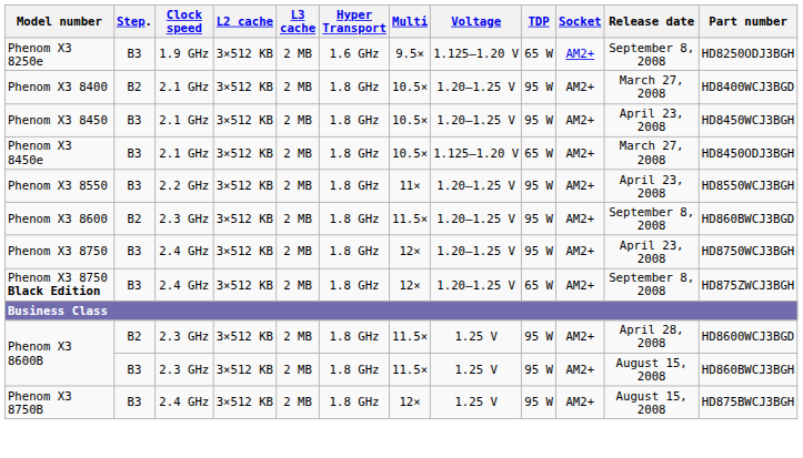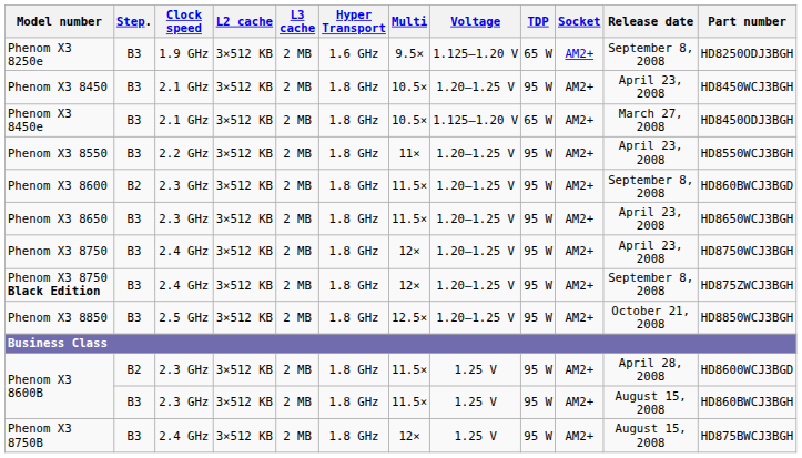- row: Phenom X3 8400 | B2 | 2.1 GHz | 3×512 KB | 2 MB | 1.8 GHz | 10.5× | 1.20–1.25 V | 95 W | AM2+ | March 27, 2008 | HD8400WCJ3BGD
+ row: Phenom X3 8650 | B3 | 2.3 GHz | 3×512 KB | 2 MB | 1.8 GHz | 11.5× | 1.20–1.25 V | 95 W | AM2+ | April 23, 2008 | HD8650WCJ3BGH
Phenom X3 8750 Black Edition | TDP: 65 W -> 95 W
+ row: Phenom X3 8850 | B3 | 2.5 GHz | 3×512 KB | 2 MB | 1.8 GHz | 12.5× | 1.20–1.25 V | 95 W | AM2+ | October 21, 2008 | HD8850WCJ3BGH
